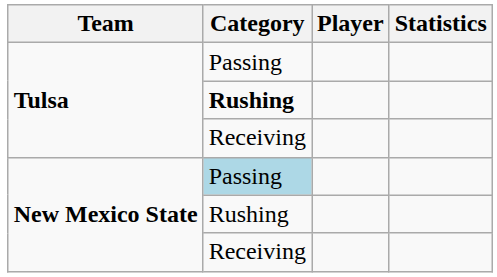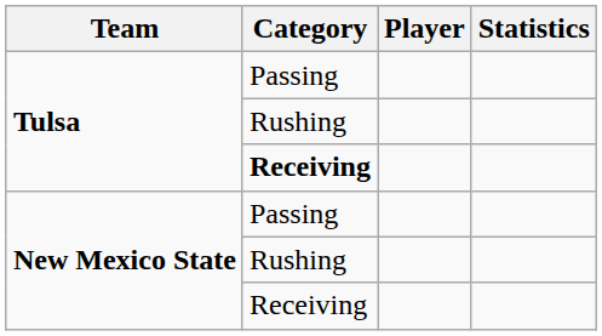Tulsa / Rushing | Category: bold -> normal
Tulsa / Receiving | Category: normal -> bold
New Mexico State / Passing | Category: lightblue background -> no background
